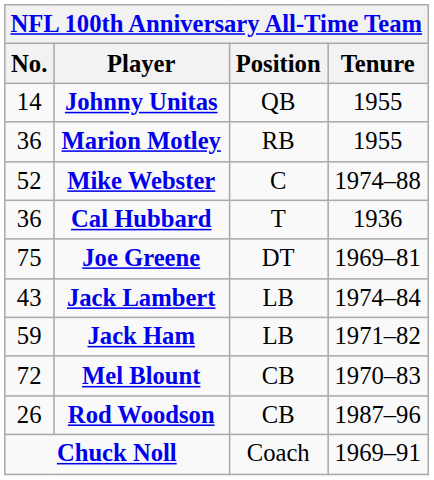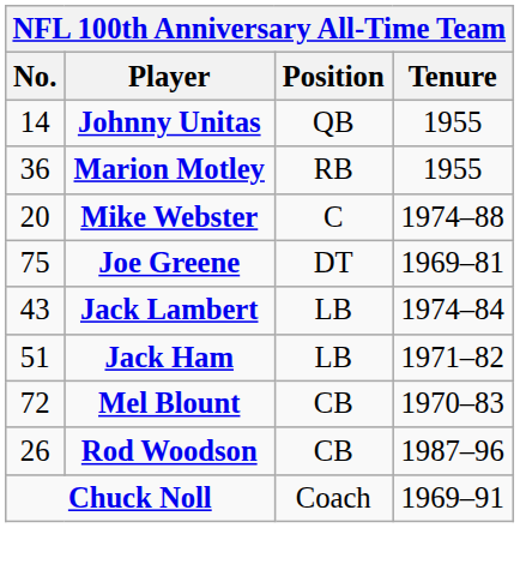Mike Webster | No.: 52 -> 20
- row: 36 | Cal Hubbard | T | 1936
Jack Ham | No.: 59 -> 51
